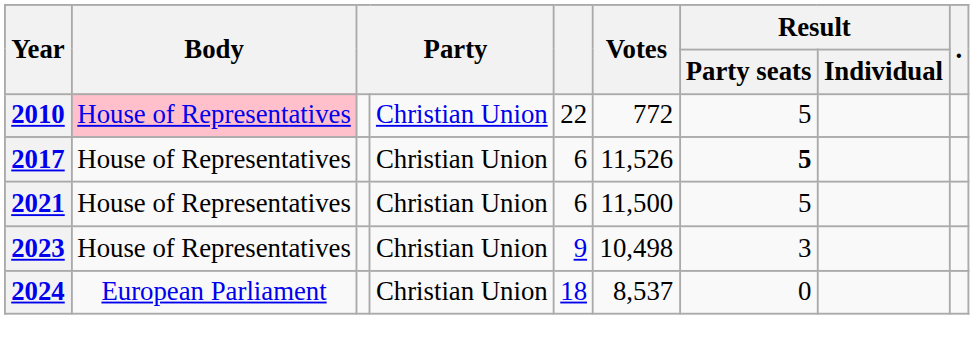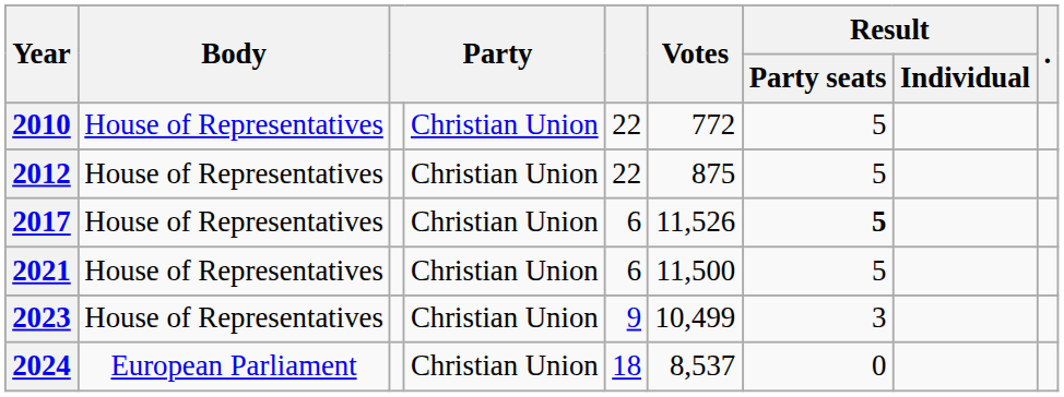2010 | Body: pink background -> no background
+ row: 2012 | House of Representatives | Christian Union | 22 | 875 | 5
2023 | Votes: 10,498 -> 10,499
